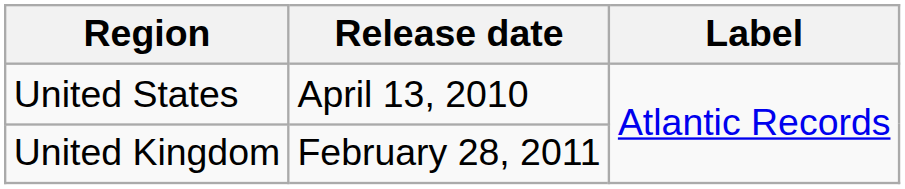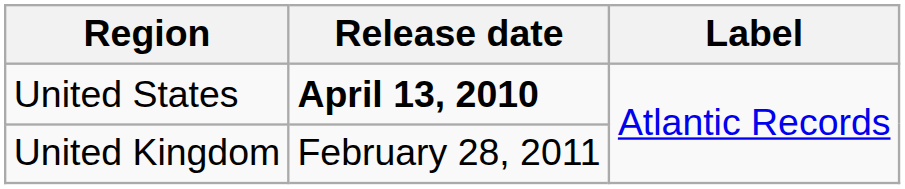United States | Release date: normal -> bold
